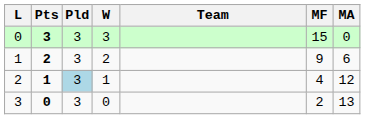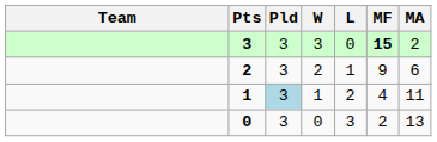columns swapped: Team <-> L
row 2 | MF: normal -> bold
row 2 | MA: 0 -> 2
row 4 | MA: 12 -> 11
